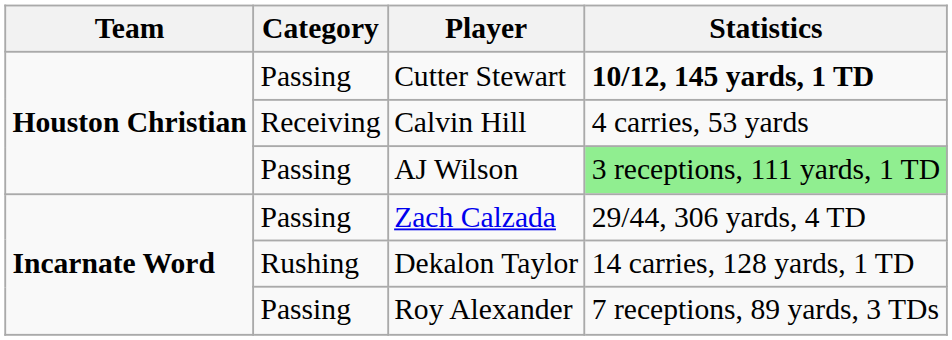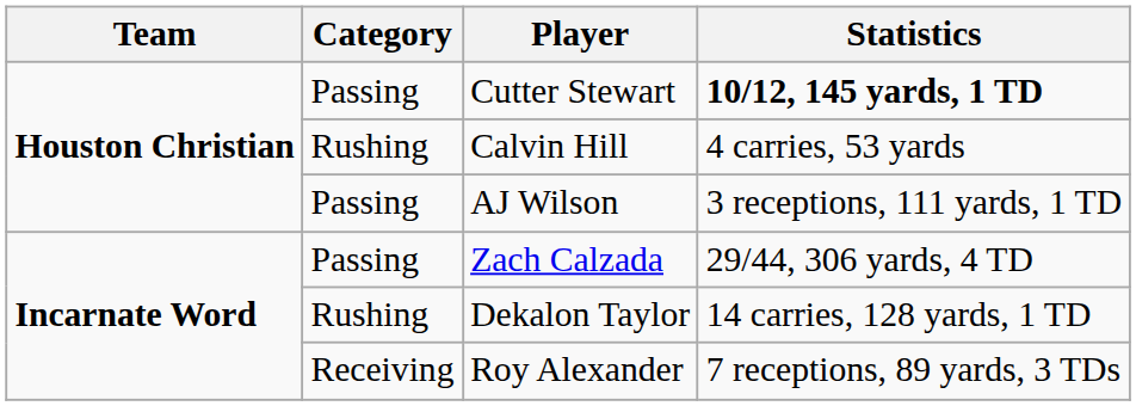Calvin Hill | Category: Receiving -> Rushing
AJ Wilson | Statistics: lightgreen background -> no background
Roy Alexander | Category: Passing -> Receiving
